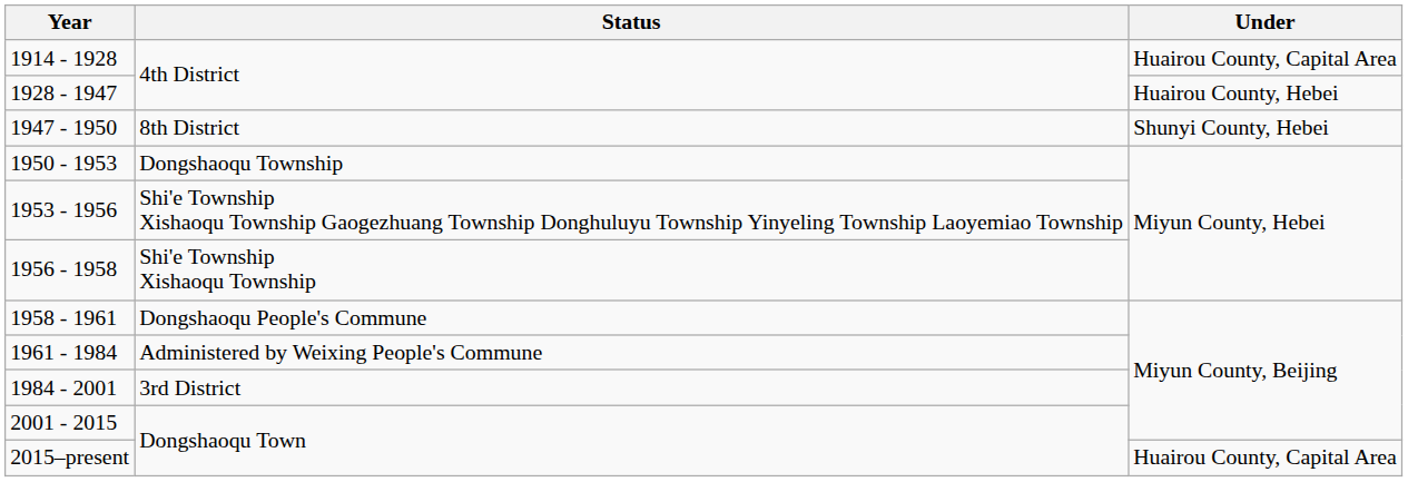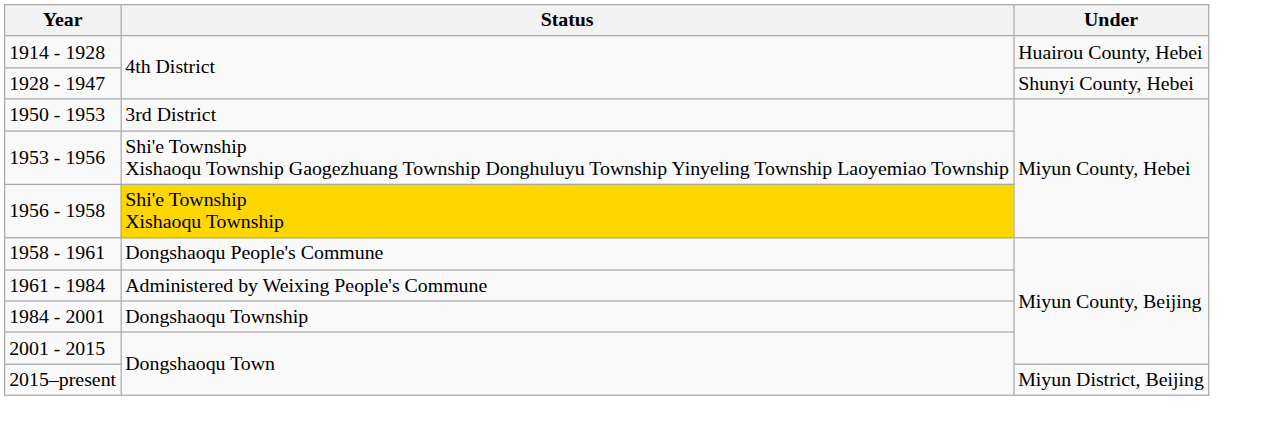1914 - 1928 | Under: Huairou County, Capital Area -> Huairou County, Hebei
1928 - 1947 | Under: Huairou County, Hebei -> Shunyi County, Hebei
- row: 1947 - 1950 | 8th District | Shunyi County, Hebei
1950 - 1953 | Status: Dongshaoqu Township -> 3rd District
1956 - 1958 | Status: no background -> gold background
1984 - 2001 | Status: 3rd District -> Dongshaoqu Township
2015–present | Under: Huairou County, Capital Area -> Miyun District, Beijing
